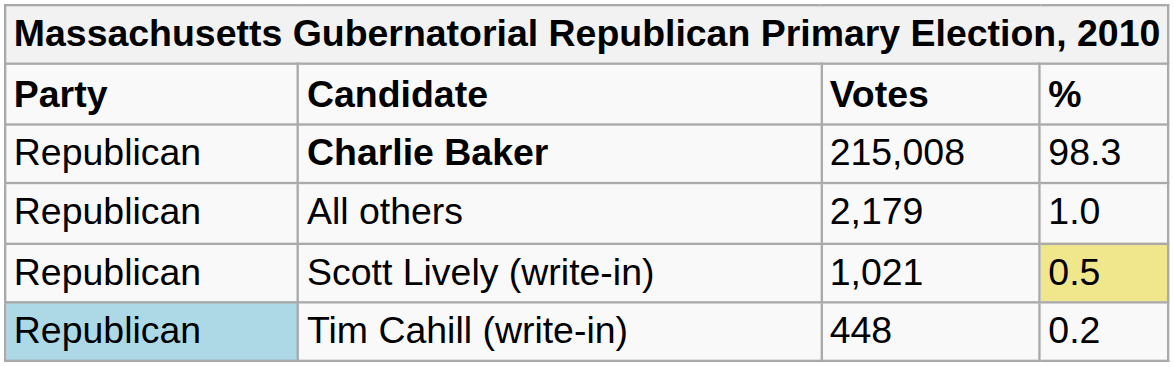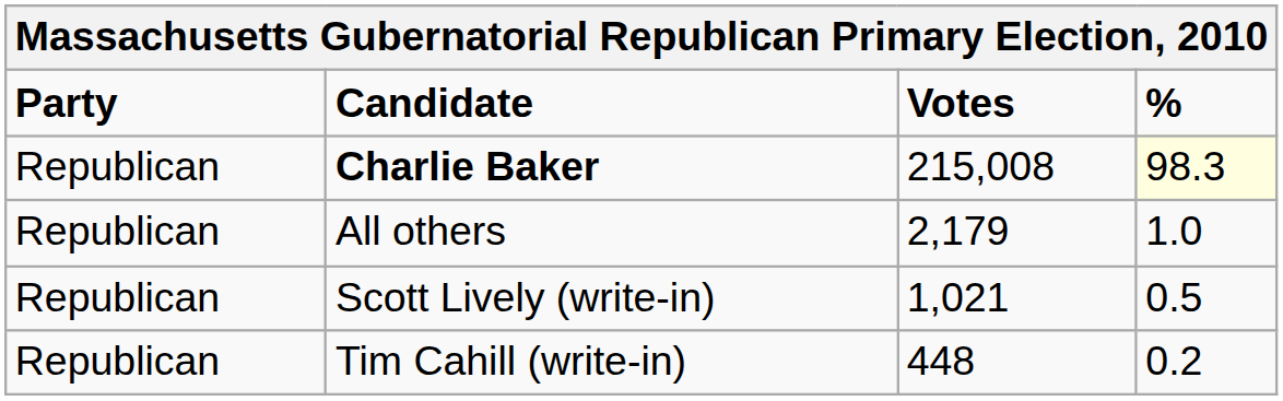Charlie Baker | %: no background -> lightyellow background
Scott Lively (write-in) | %: khaki background -> no background
Tim Cahill (write-in) | Party: lightblue background -> no background
